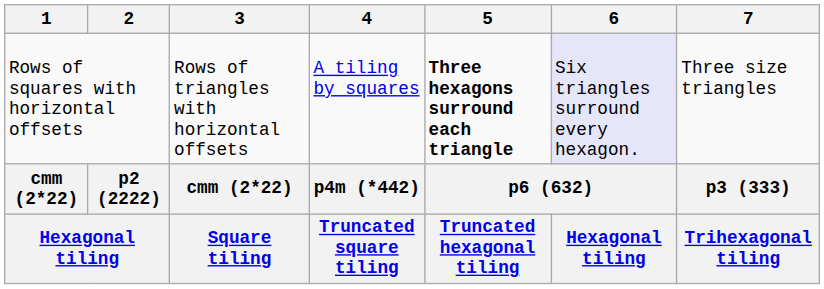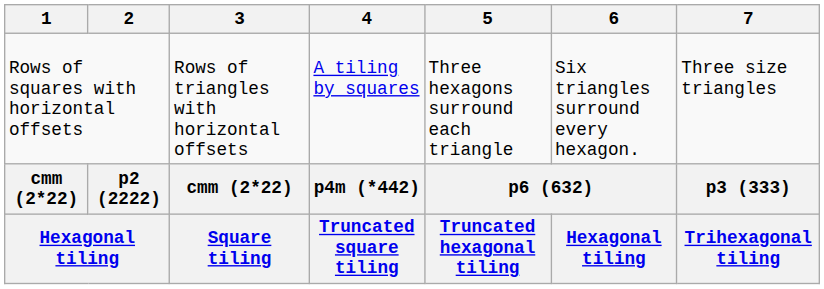Rows of squares with horizontal offsets | 5: bold -> normal
Rows of squares with horizontal offsets | 6: lavender background -> no background
